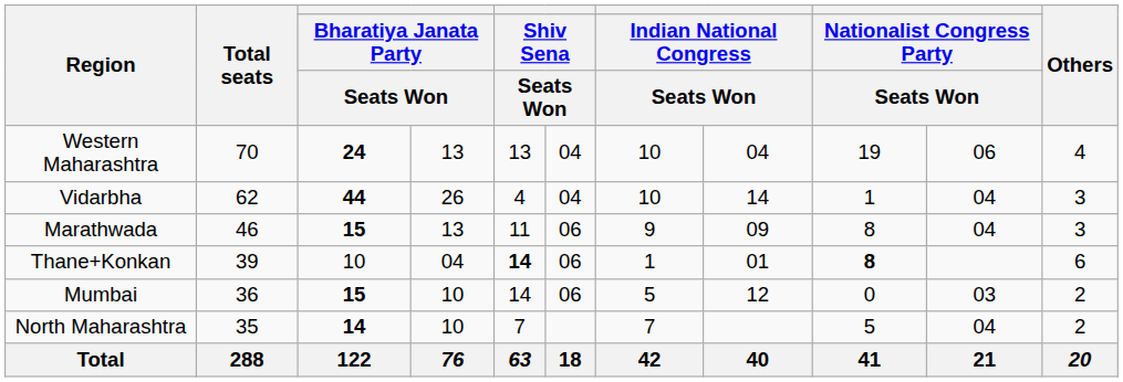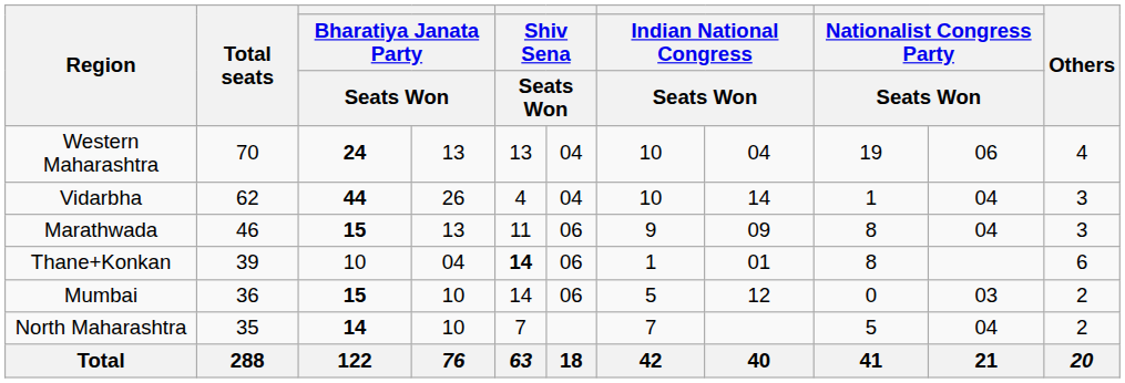Thane+Konkan | column 9: bold -> normal
